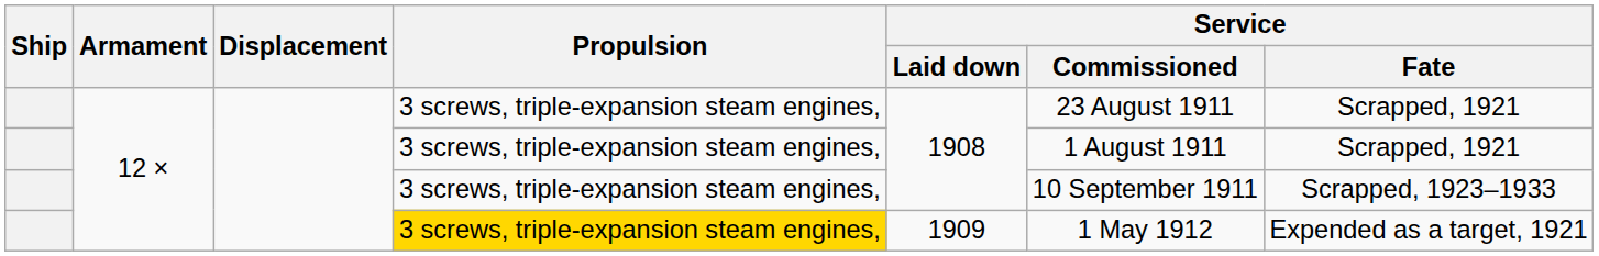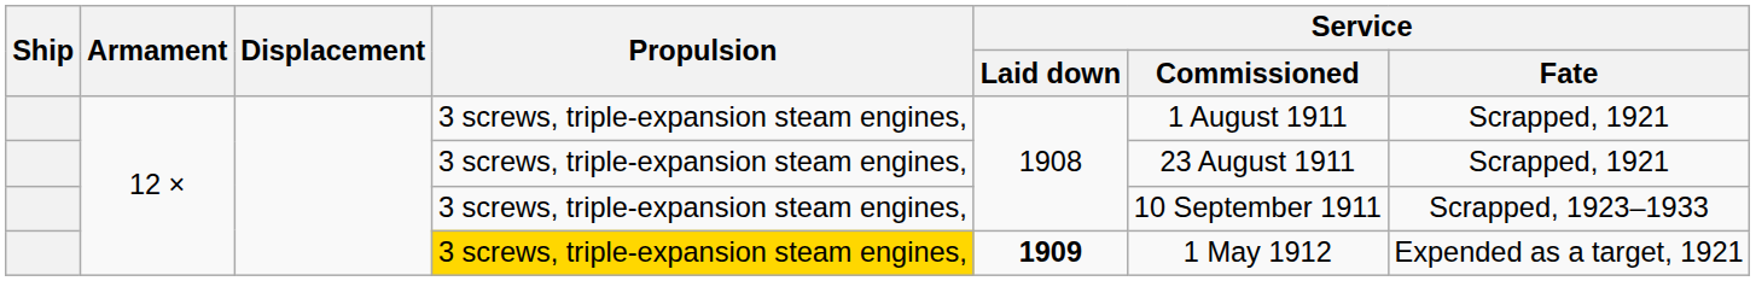row 3 | Service / Commissioned: 23 August 1911 -> 1 August 1911
row 4 | Service / Commissioned: 1 August 1911 -> 23 August 1911
row 6 | Service / Laid down: normal -> bold
